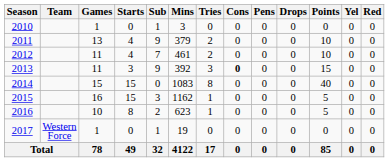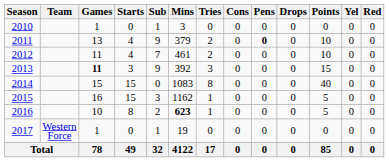2011 | Pens: normal -> bold
2013 | Games: normal -> bold
2013 | Cons: bold -> normal
2016 | Mins: normal -> bold
